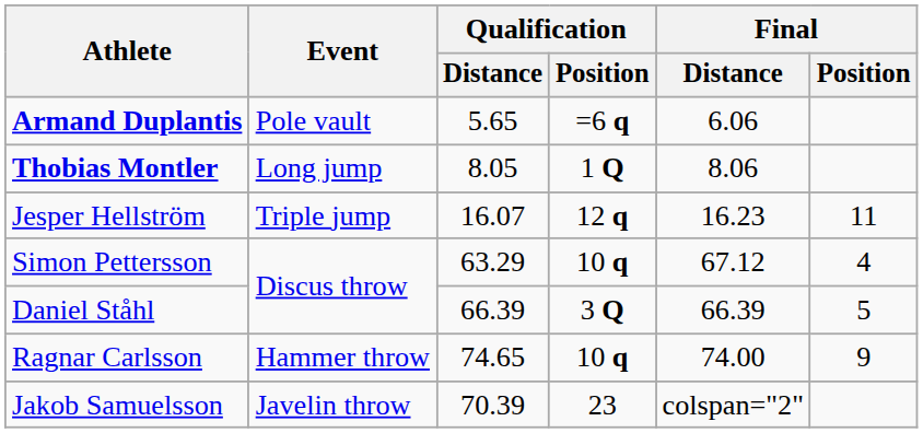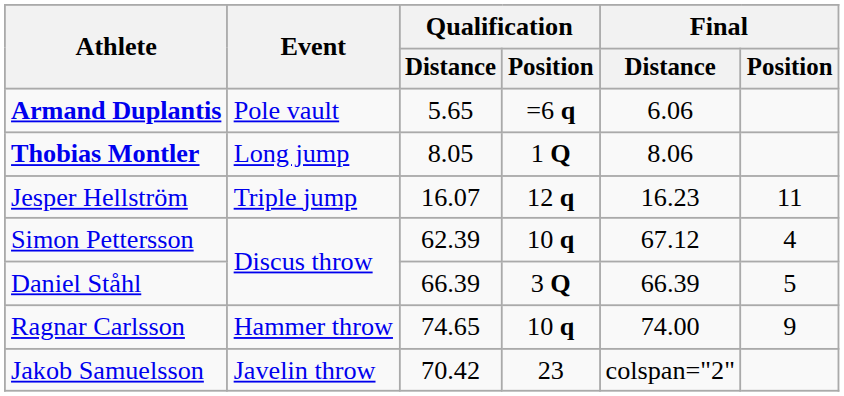Simon Pettersson | Qualification / Distance: 63.29 -> 62.39
Jakob Samuelsson | Qualification / Distance: 70.39 -> 70.42
